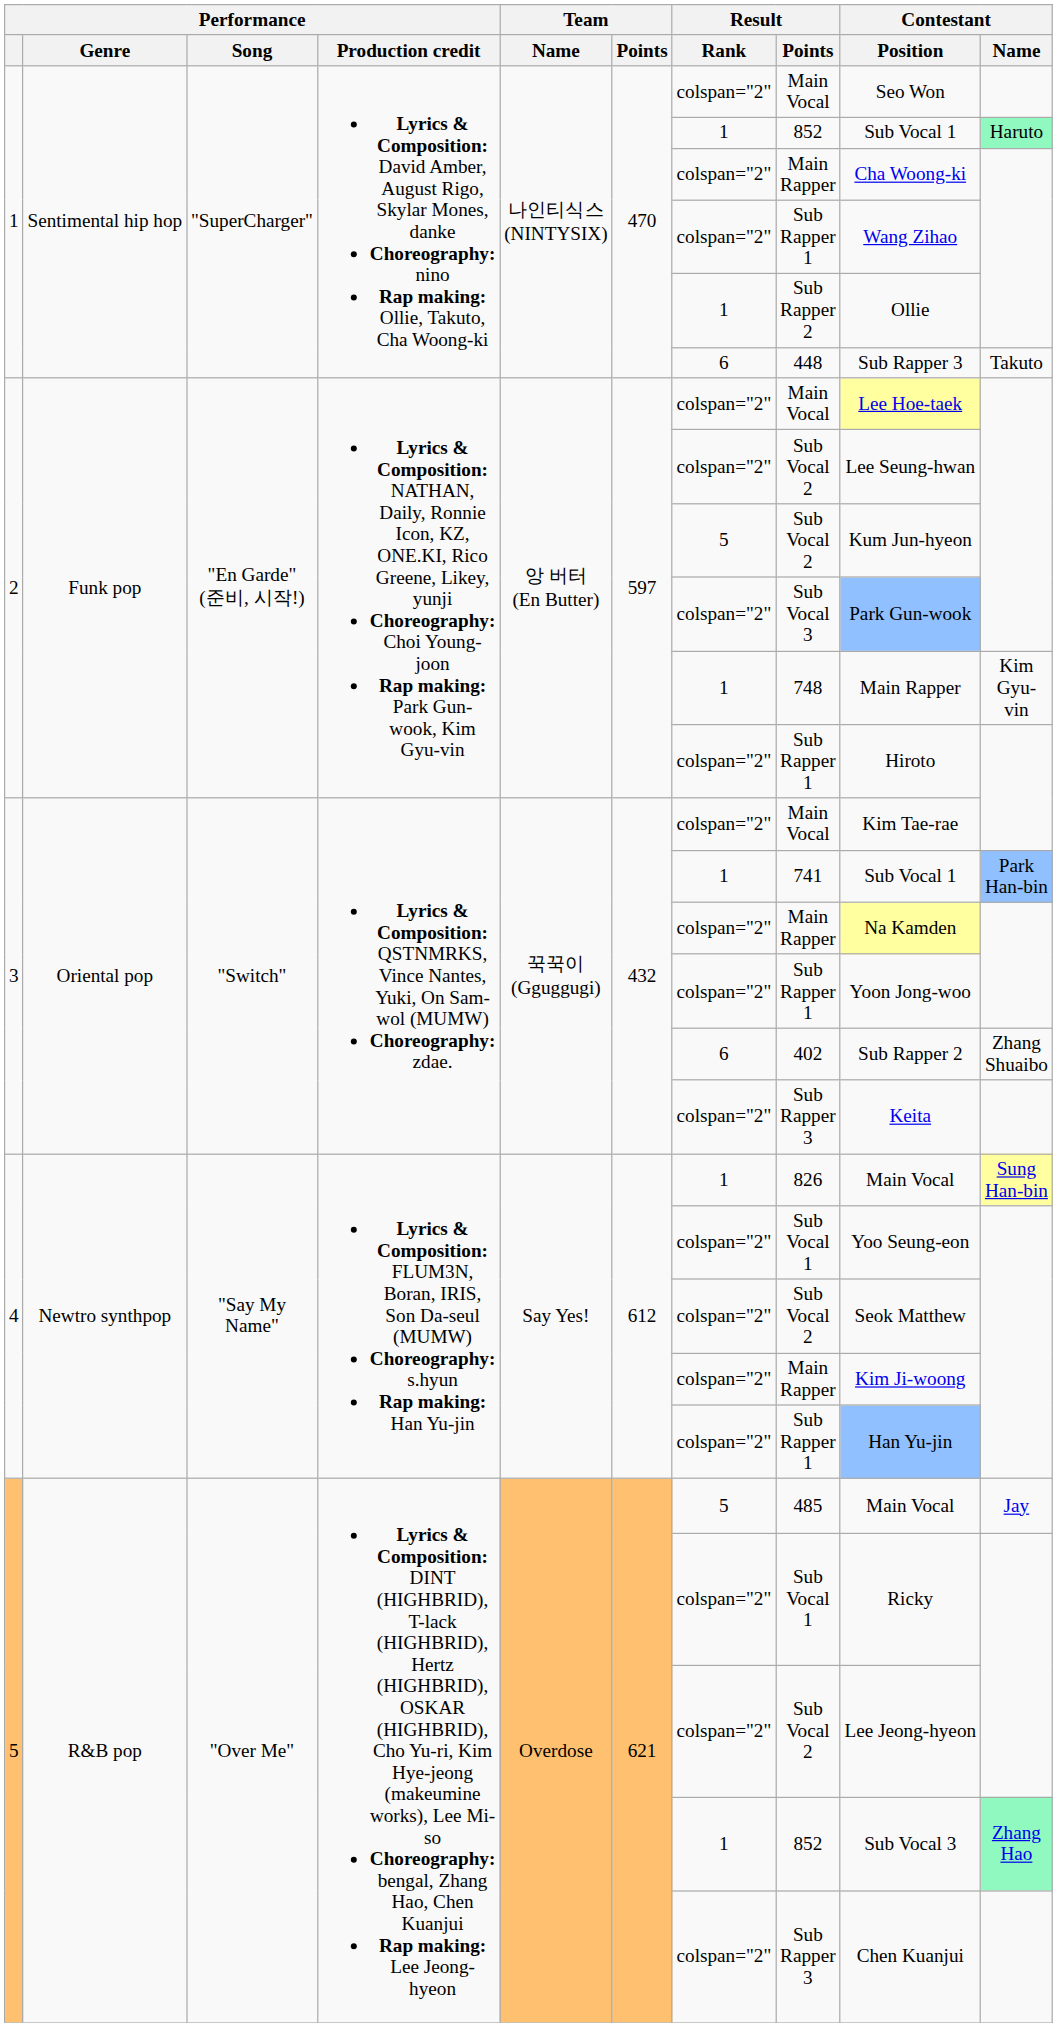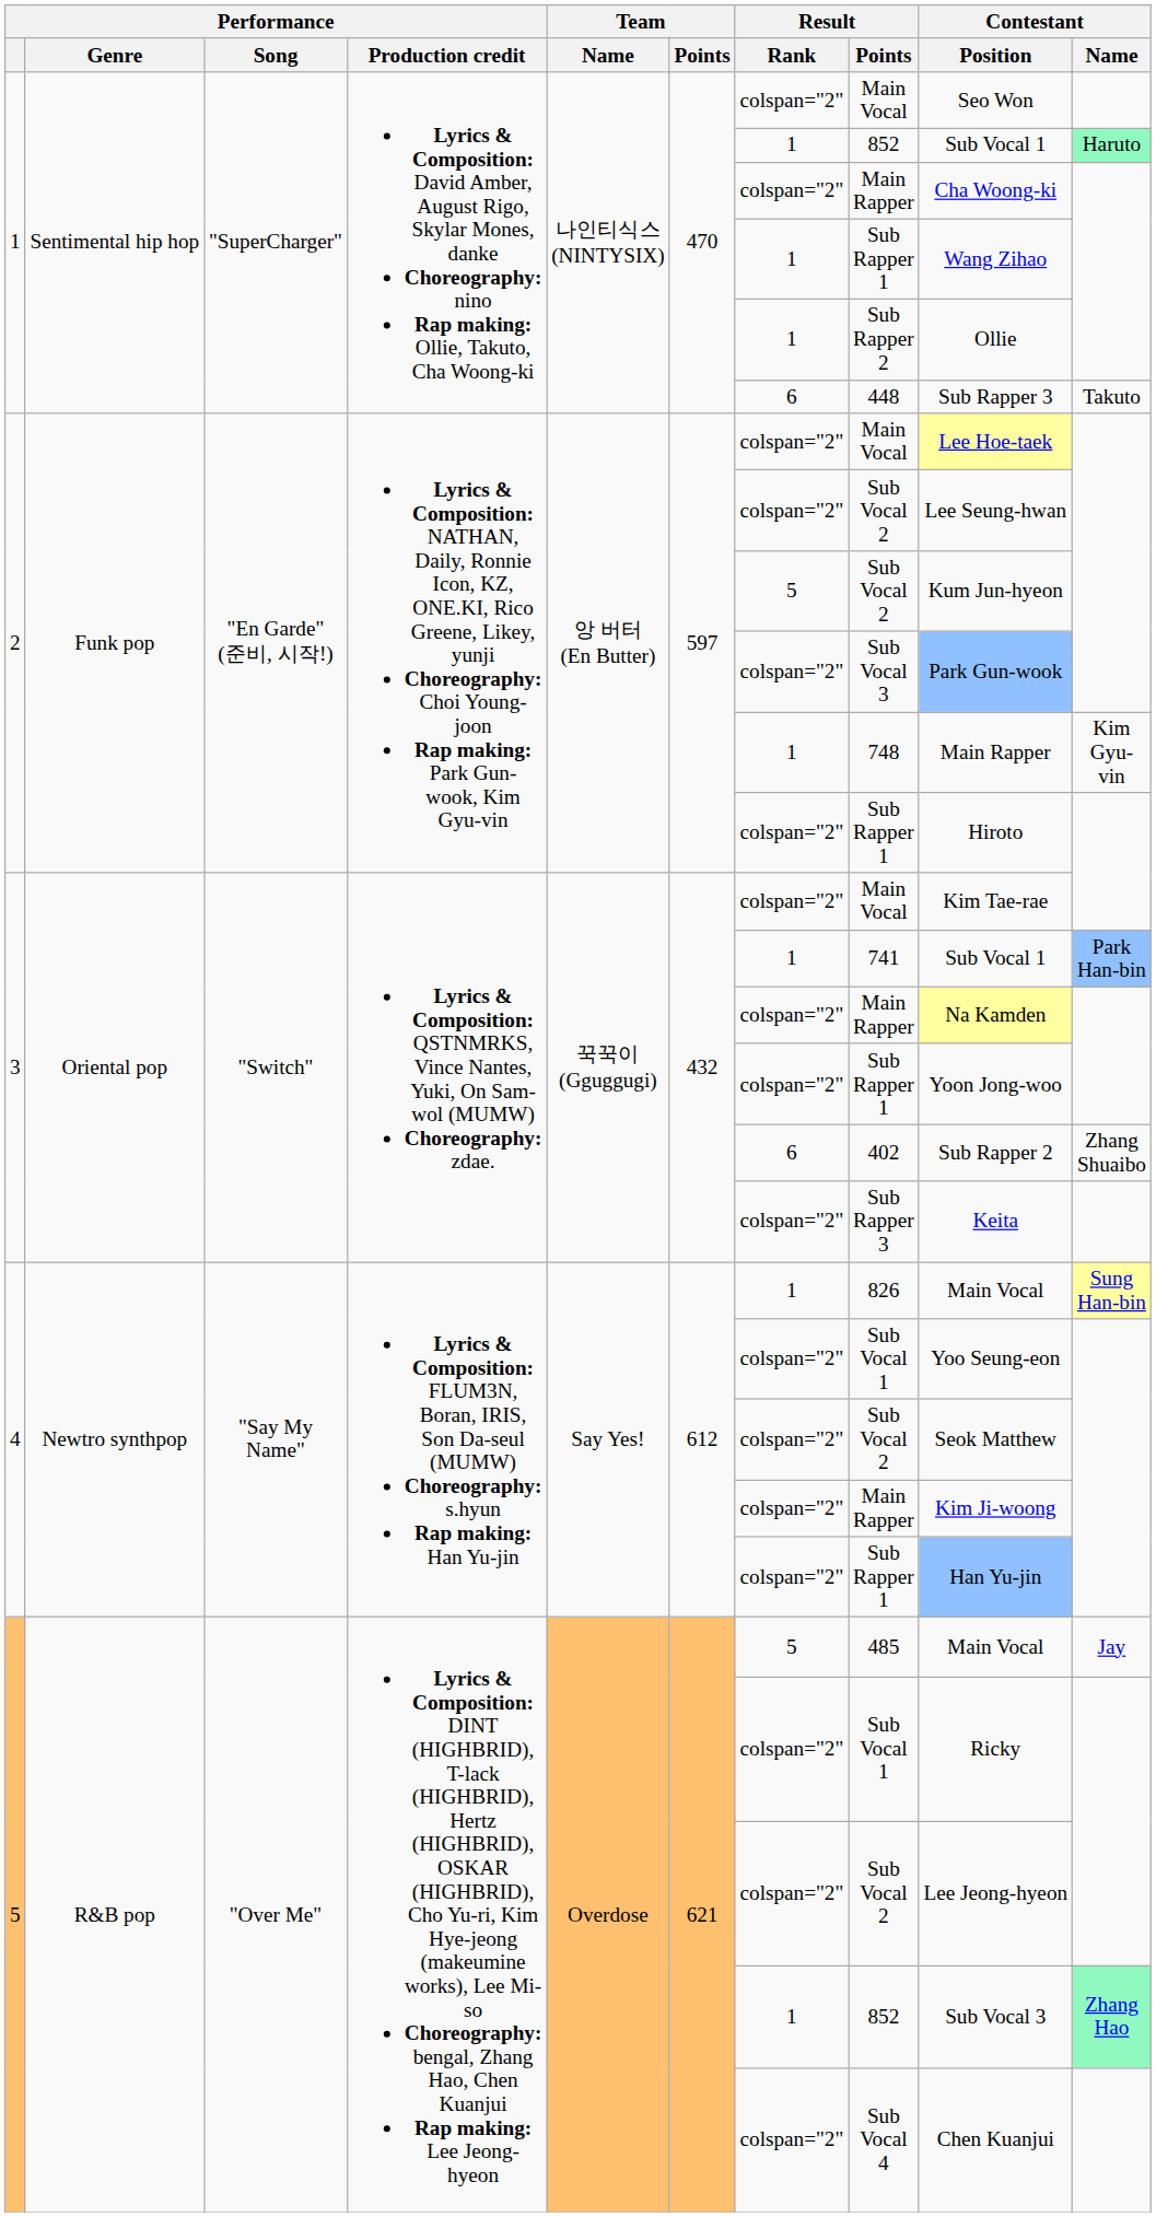row 6 | Result / Rank: colspan="2" -> 1
row 30 | Result / Points: Sub Rapper 3 -> Sub Vocal 4
